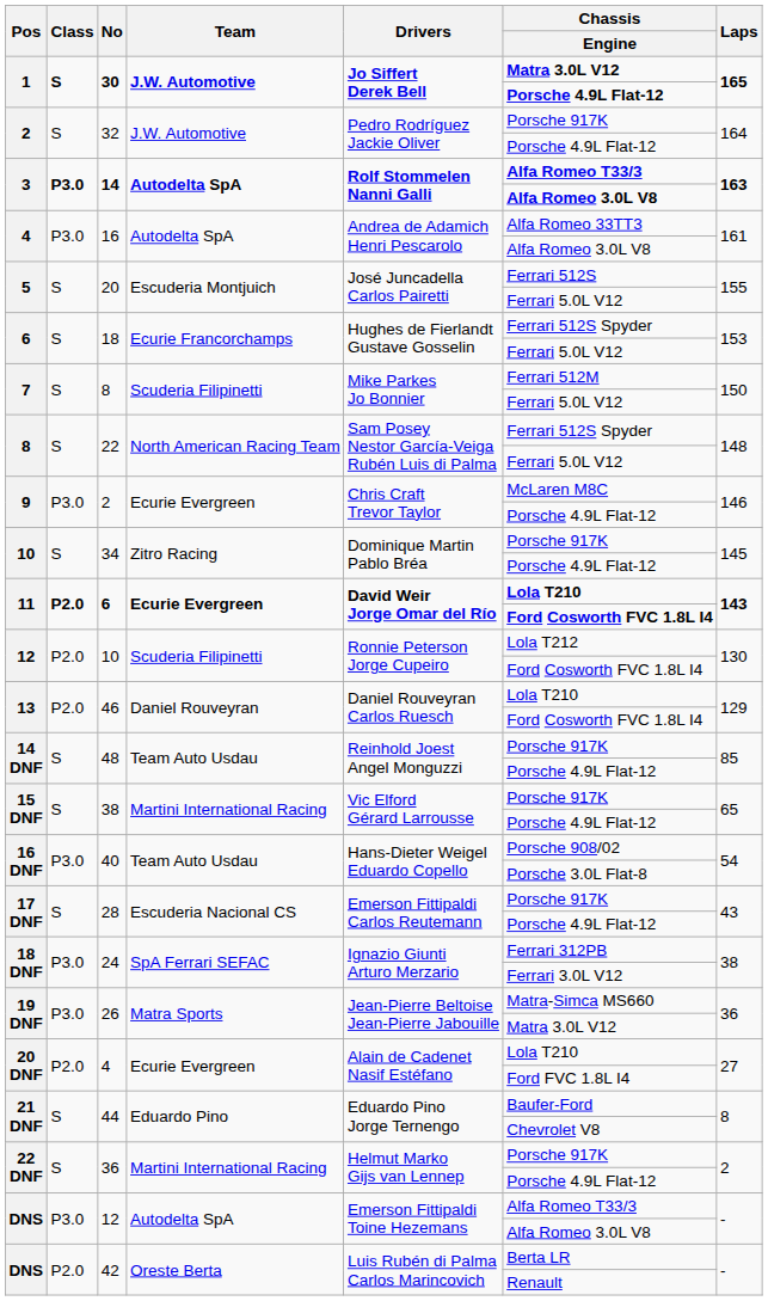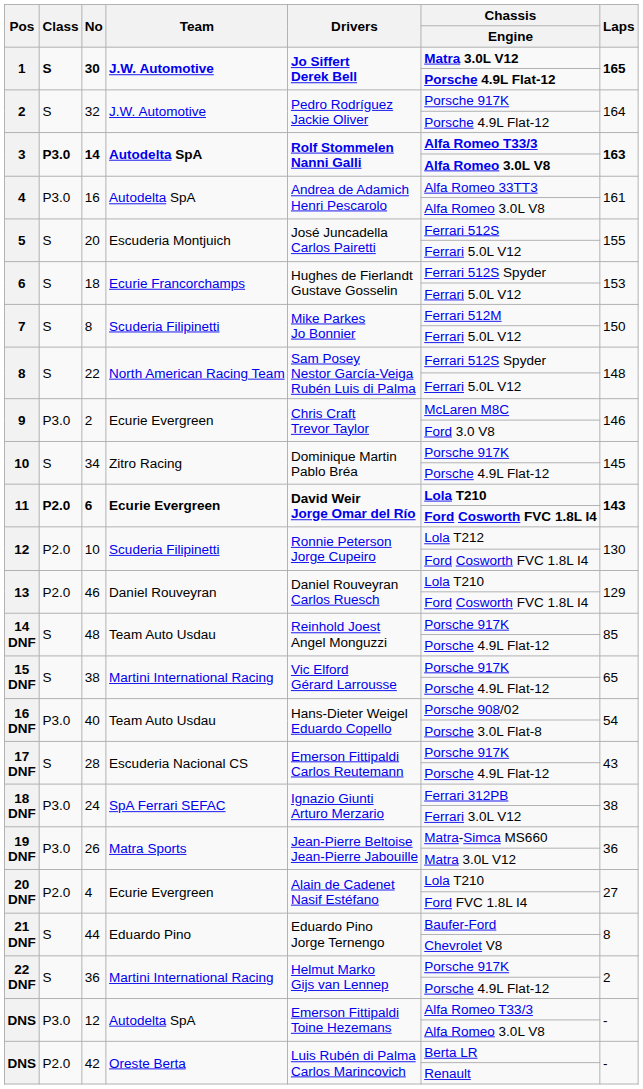row 20 | Chassis / Engine: Porsche 4.9L Flat-12 -> Ford 3.0 V8
